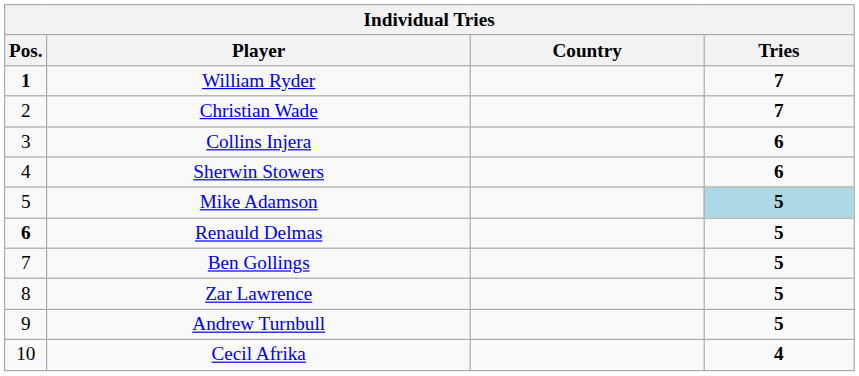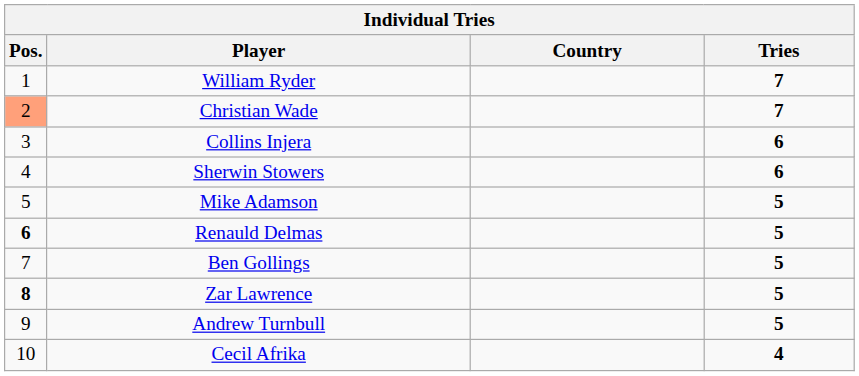William Ryder | Pos.: bold -> normal
Christian Wade | Pos.: no background -> lightsalmon background
Mike Adamson | Tries: lightblue background -> no background
Zar Lawrence | Pos.: normal -> bold
